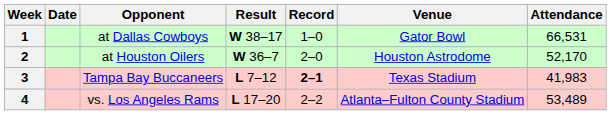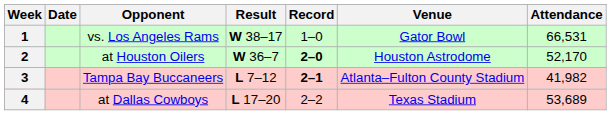1 | Opponent: at Dallas Cowboys -> vs. Los Angeles Rams
2 | Record: normal -> bold
3 | Venue: Texas Stadium -> Atlanta–Fulton County Stadium
3 | Attendance: 41,983 -> 41,982
4 | Opponent: vs. Los Angeles Rams -> at Dallas Cowboys
4 | Venue: Atlanta–Fulton County Stadium -> Texas Stadium
4 | Attendance: 53,489 -> 53,689
